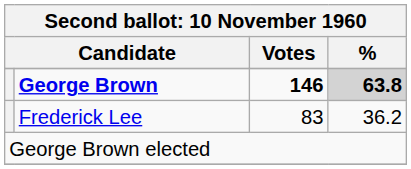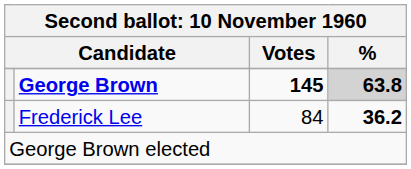George Brown | Votes: 146 -> 145
Frederick Lee | Votes: 83 -> 84
Frederick Lee | %: normal -> bold
